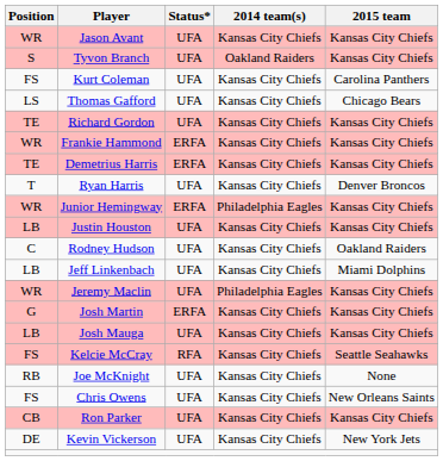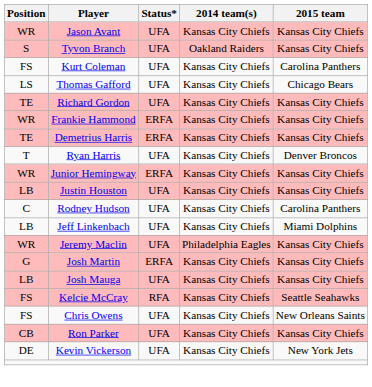Junior Hemingway | 2014 team(s): Philadelphia Eagles -> Kansas City Chiefs
Rodney Hudson | 2015 team: Oakland Raiders -> Carolina Panthers
- row: RB | Joe McKnight | UFA | Kansas City Chiefs | None
